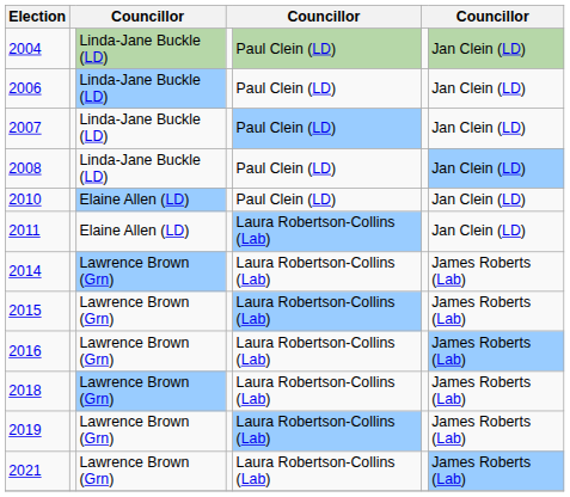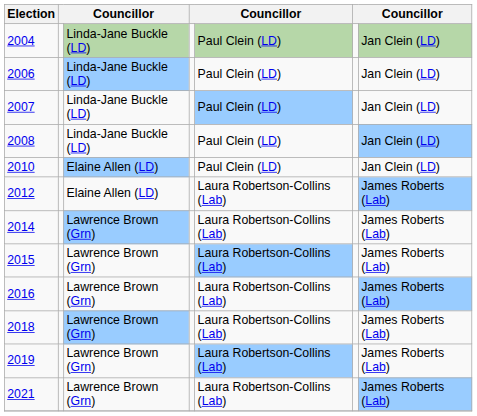- row: 2011 | Elaine Allen (LD) | Laura Robertson-Collins (Lab) | Jan Clein (LD)
+ row: 2012 | Elaine Allen (LD) | Laura Robertson-Collins (Lab) | James Roberts (Lab)
